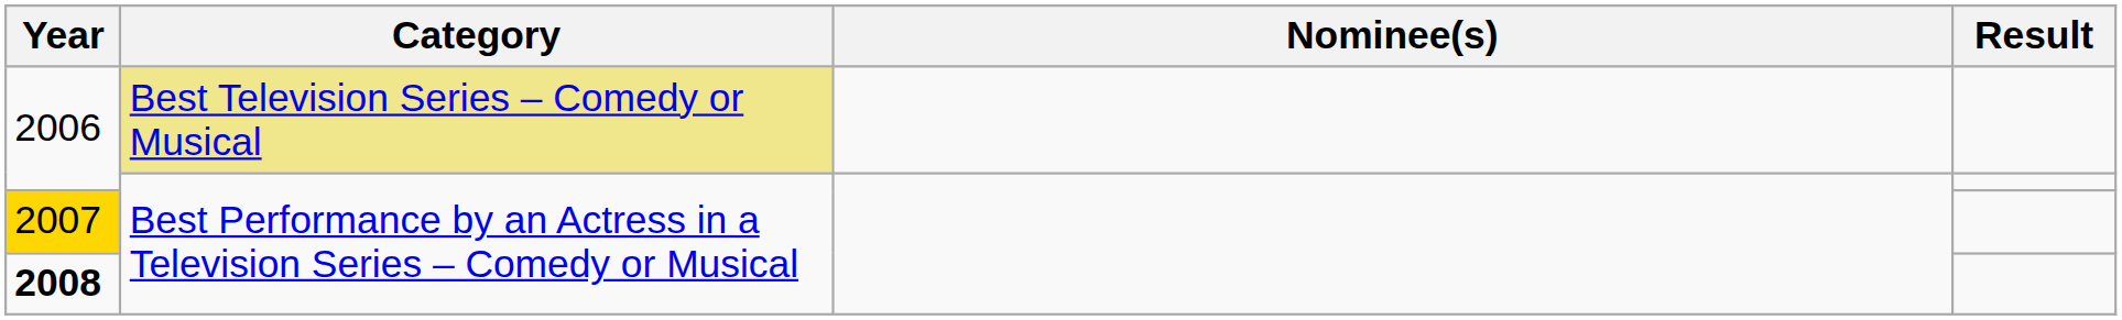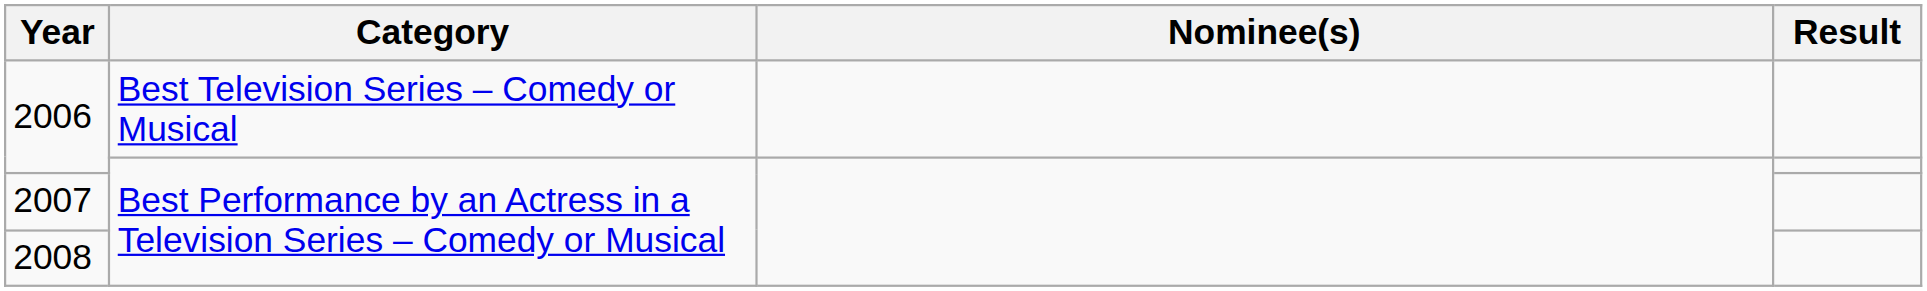2006 / Best Television Series – Comedy or Musical | Category: khaki background -> no background
2007 | Year: gold background -> no background
2008 | Year: bold -> normal
